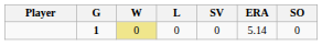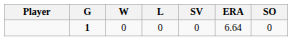row 2 | W: khaki background -> no background
row 2 | ERA: 5.14 -> 6.64
